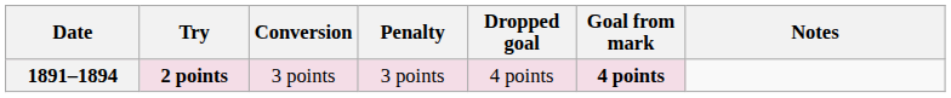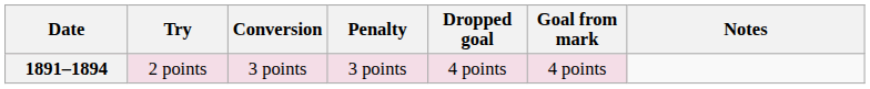1891–1894 | Try: bold -> normal
1891–1894 | Goal from mark: bold -> normal
